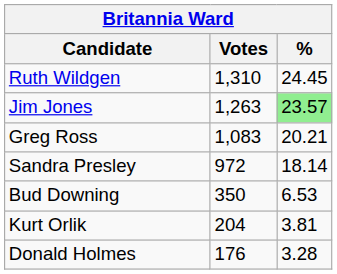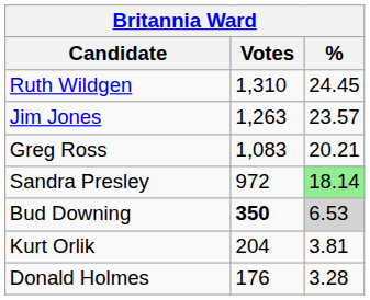Jim Jones | %: lightgreen background -> no background
Sandra Presley | %: no background -> lightgreen background
Bud Downing | Votes: normal -> bold
Bud Downing | %: no background -> lightgrey background
